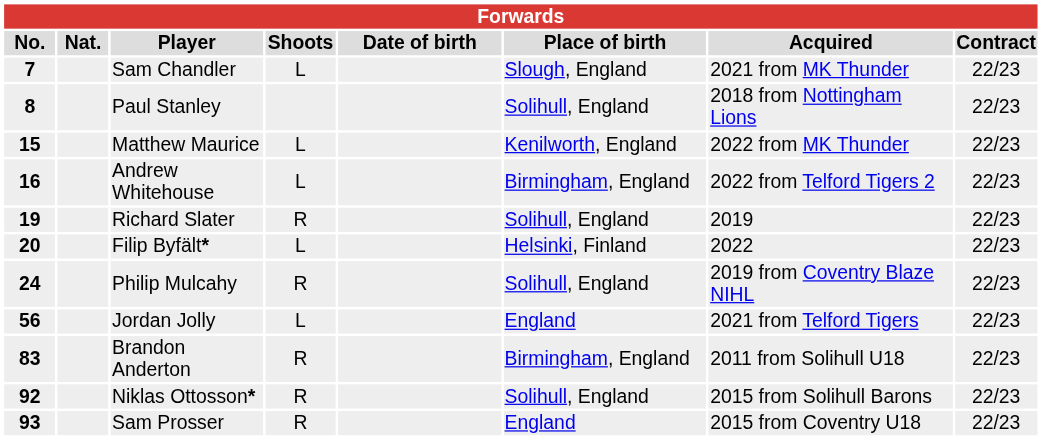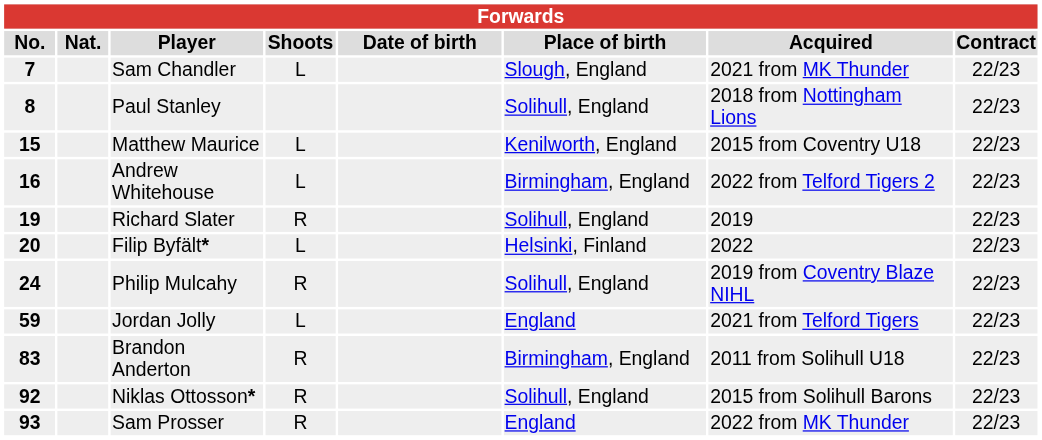Matthew Maurice | Acquired: 2022 from MK Thunder -> 2015 from Coventry U18
Jordan Jolly | No.: 56 -> 59
Sam Prosser | Acquired: 2015 from Coventry U18 -> 2022 from MK Thunder
